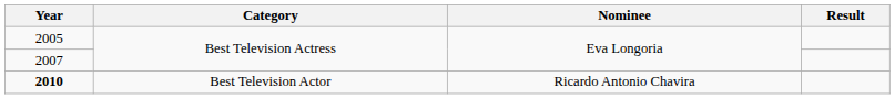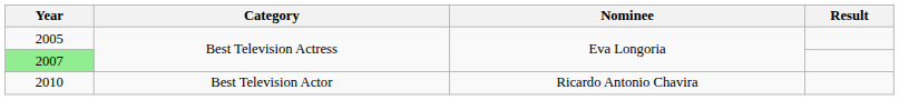2007 | Year: no background -> lightgreen background
2010 | Year: bold -> normal
